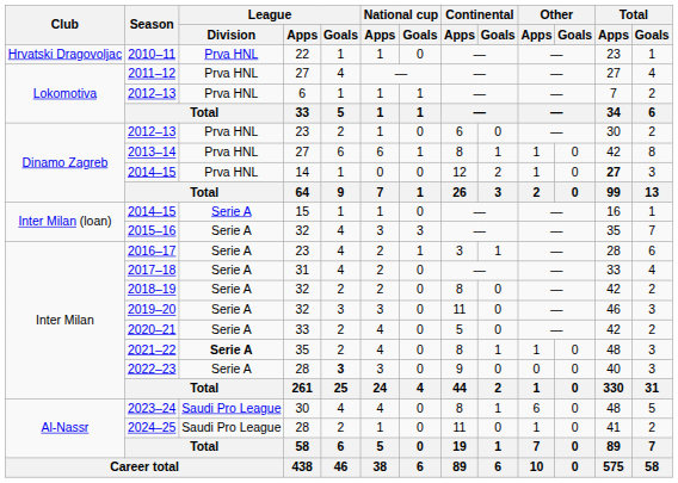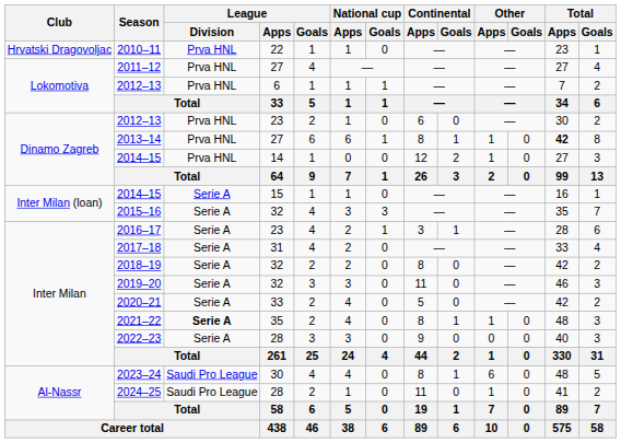2013–14 | Total / Apps: normal -> bold
2014–15 / 14 | Total / Apps: bold -> normal
2022–23 | League / Goals: bold -> normal
